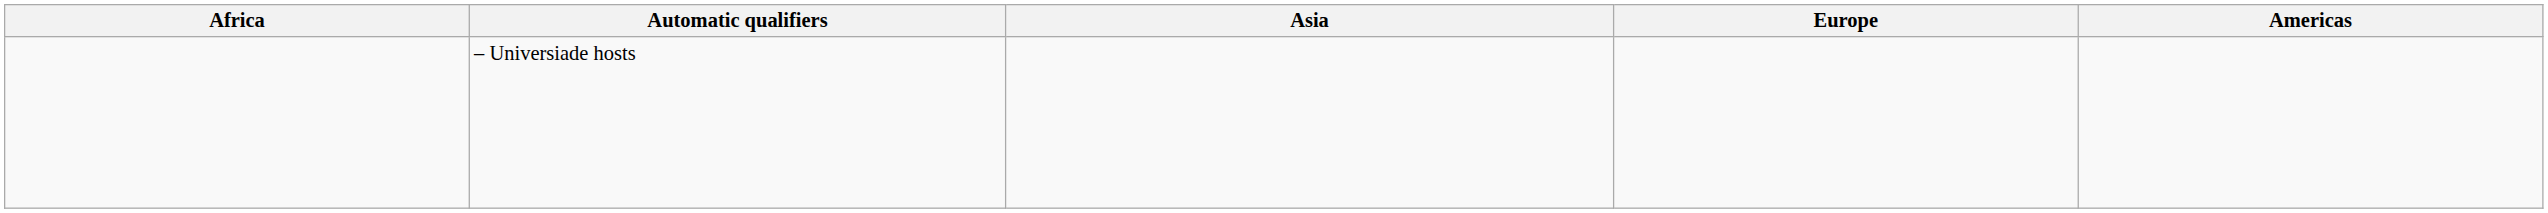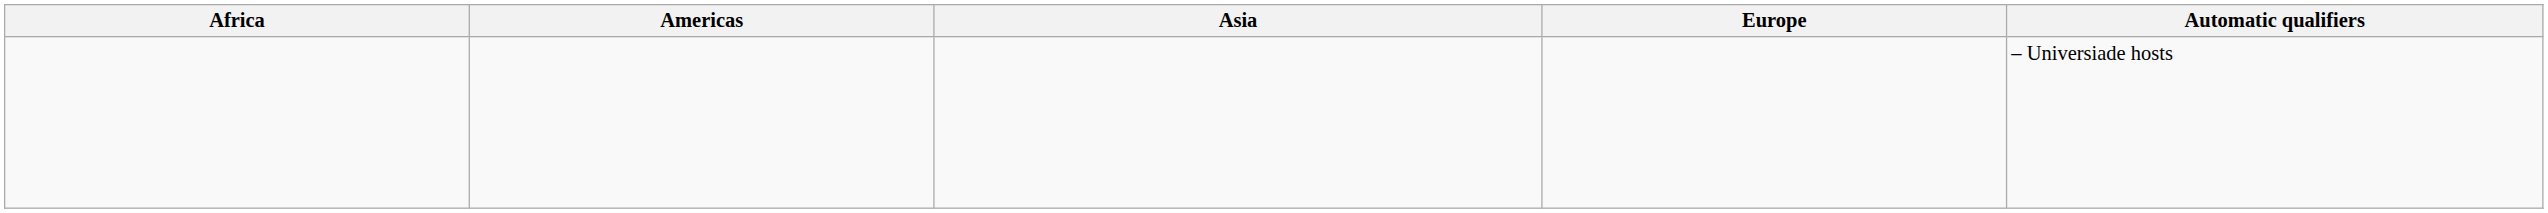columns swapped: Americas <-> Automatic qualifiers
